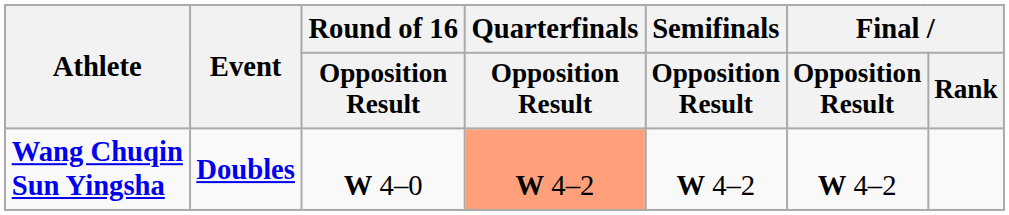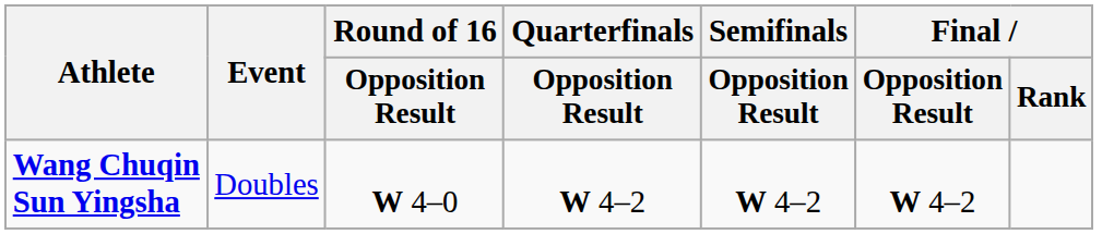Wang Chuqin Sun Yingsha | Event: bold -> normal
Wang Chuqin Sun Yingsha | Quarterfinals / Opposition Result: lightsalmon background -> no background
